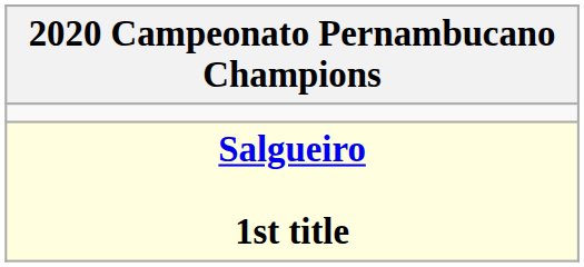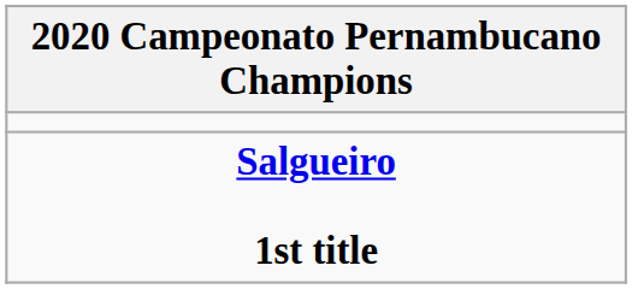row 3 | column 1: lightyellow background -> no background
